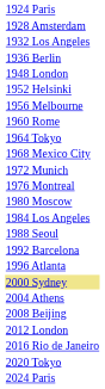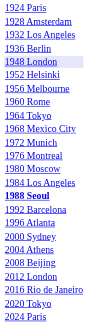1948 London | column 1: no background -> lavender background
1988 Seoul | column 1: normal -> bold
2000 Sydney | column 1: khaki background -> no background
